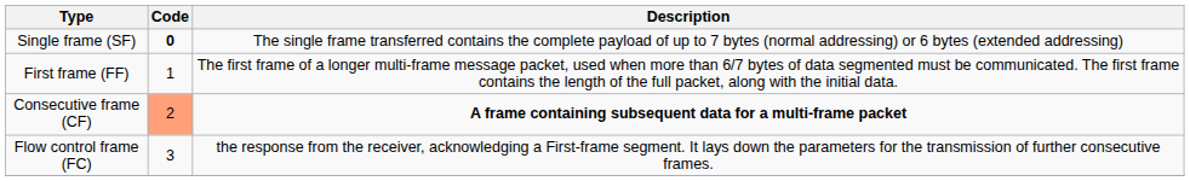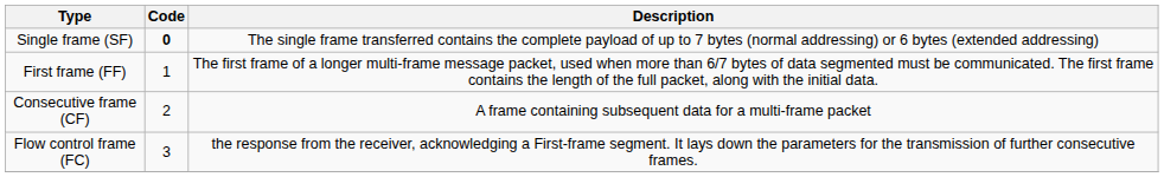Consecutive frame (CF) | Code: lightsalmon background -> no background
Consecutive frame (CF) | Description: bold -> normal
